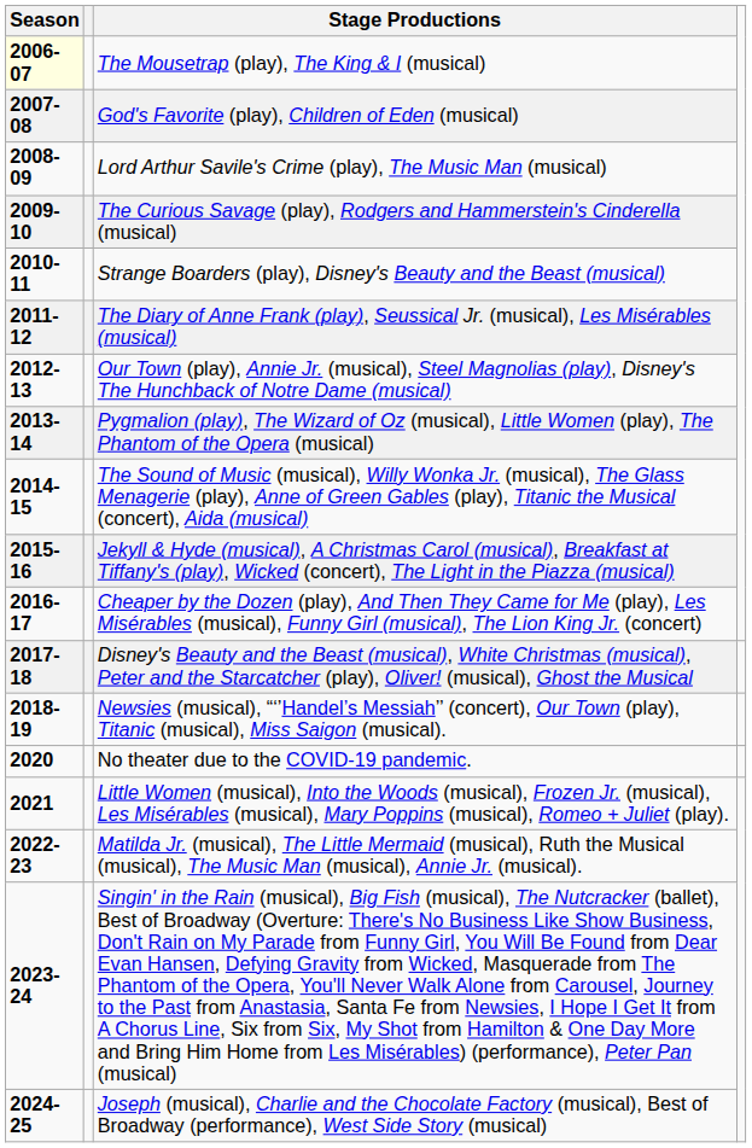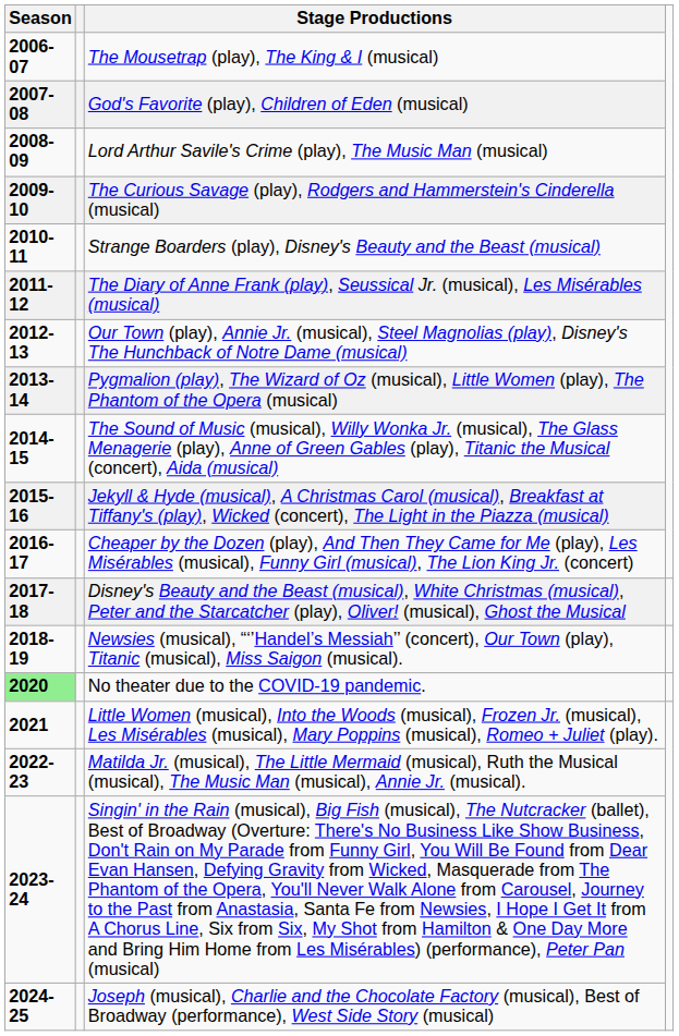The Mousetrap (play), The King & I (musical) | Season: lightyellow background -> no background
No theater due to the COVID-19 pandemic. | Season: no background -> lightgreen background
